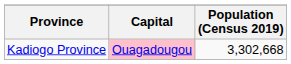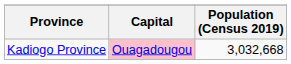Kadiogo Province | Population (Census 2019): 3,302,668 -> 3,032,668
